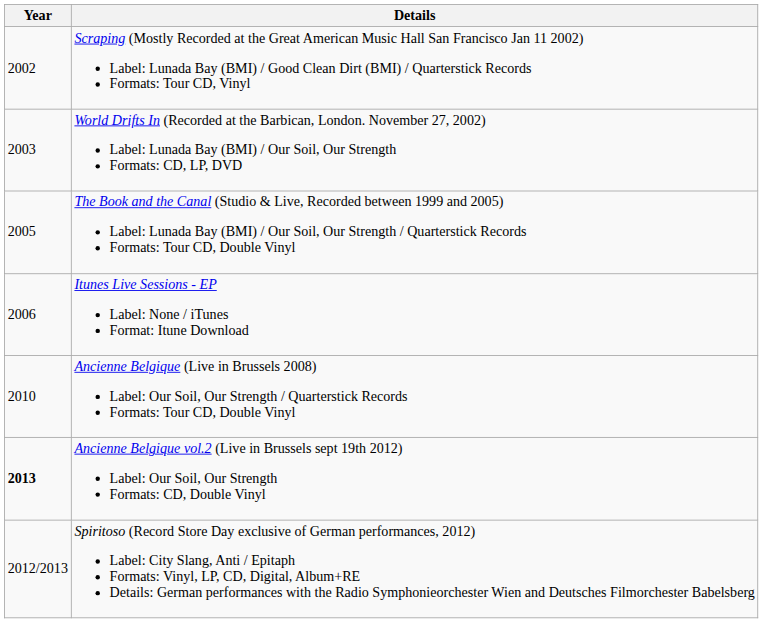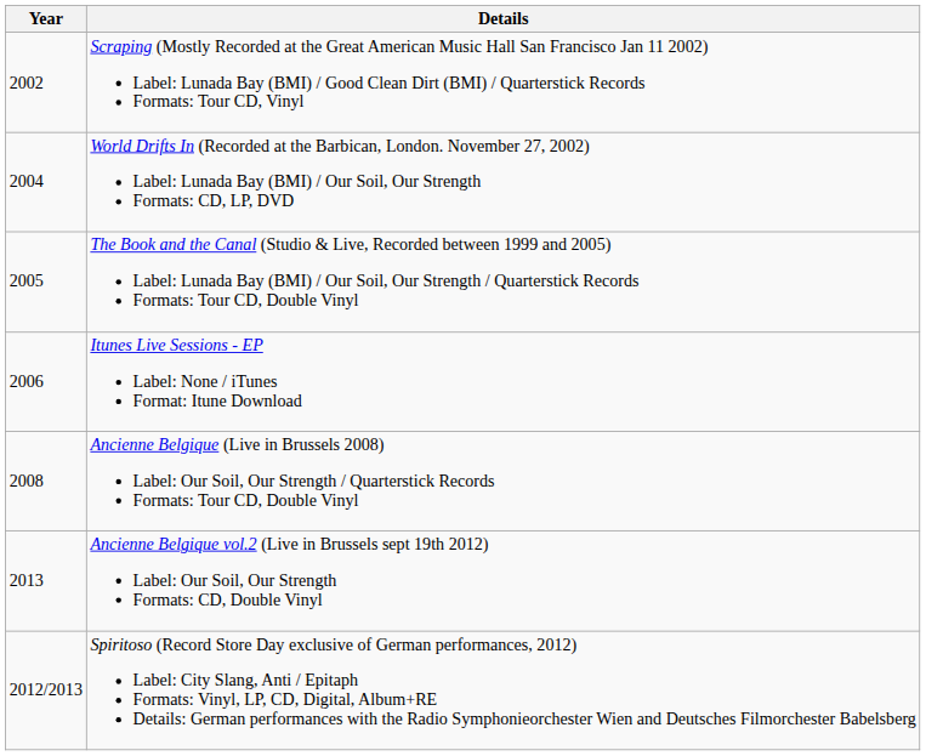row 3 | Year: 2003 -> 2004
row 6 | Year: 2010 -> 2008
row 7 | Year: bold -> normal
